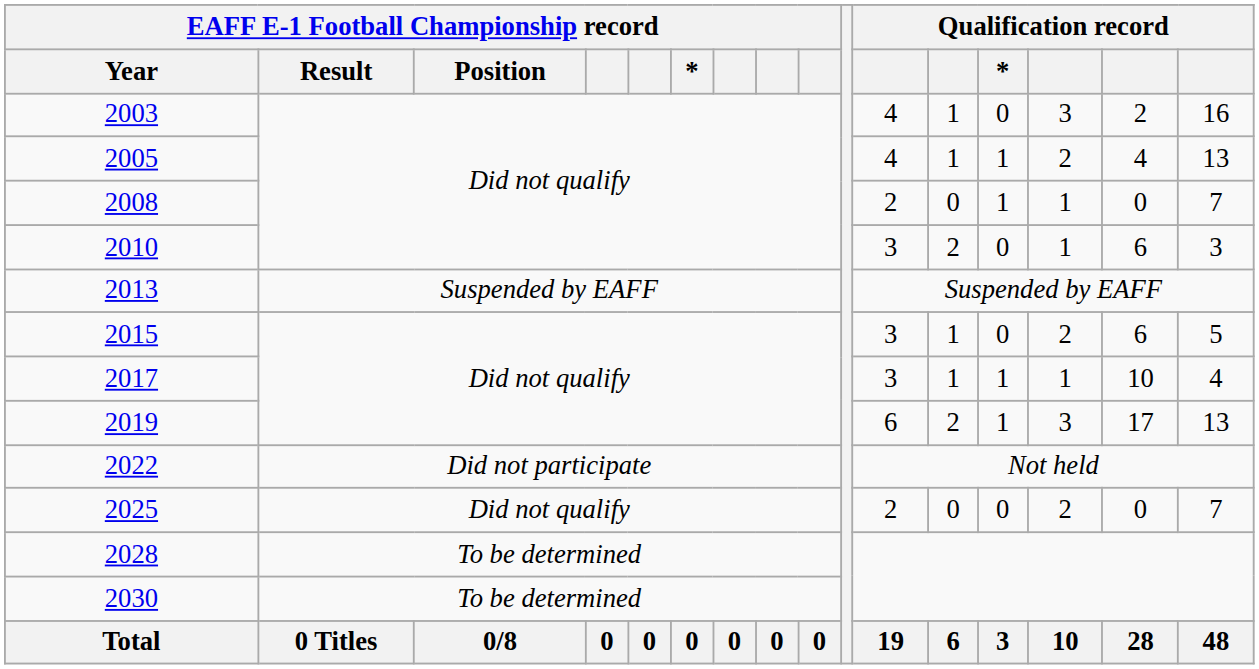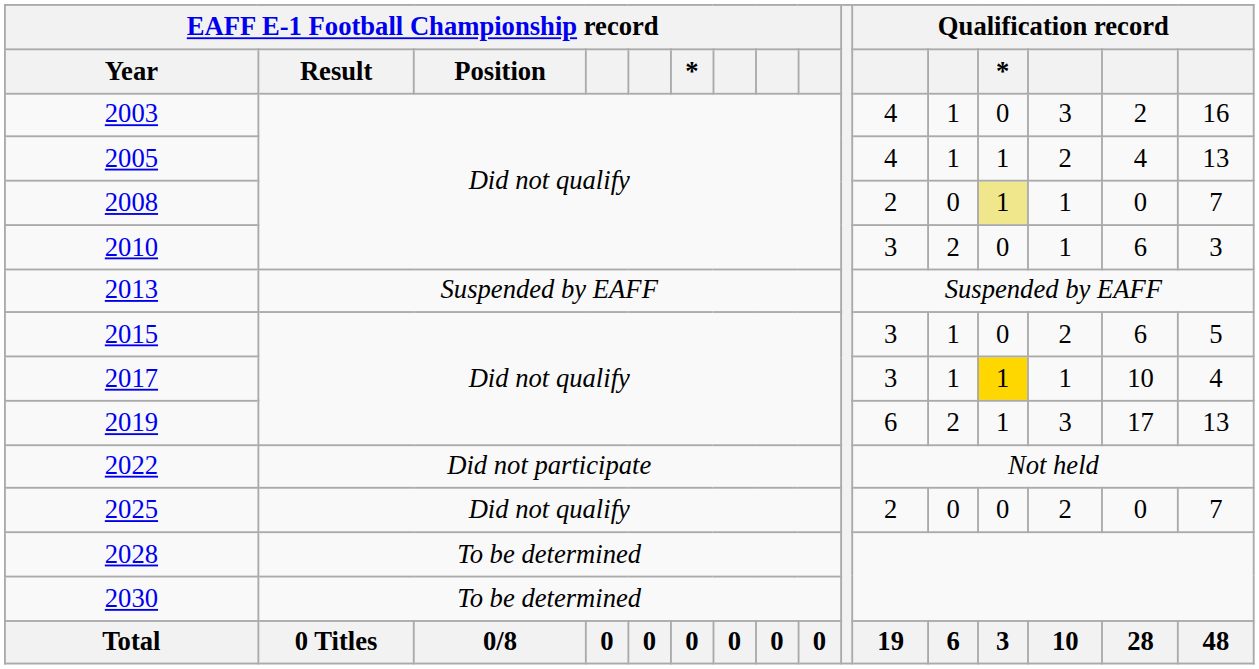2008 | Qualification record / *: no background -> khaki background
2017 | Qualification record / *: no background -> gold background
